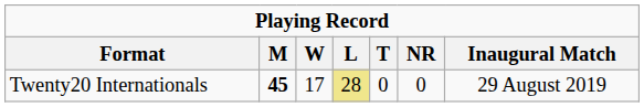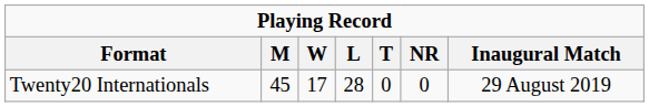Twenty20 Internationals | M: bold -> normal
Twenty20 Internationals | L: khaki background -> no background
